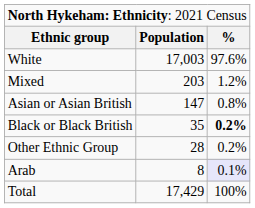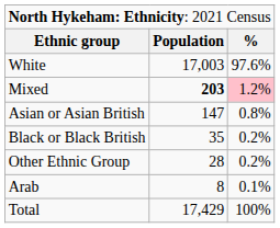Mixed | column 2: normal -> bold
Mixed | column 3: no background -> pink background
Black or Black British | column 3: bold -> normal
Arab | column 3: lavender background -> no background
